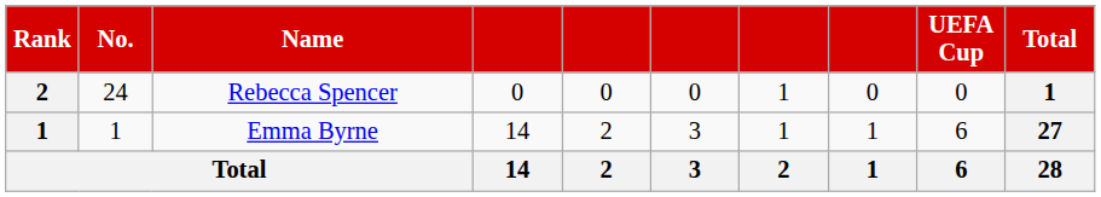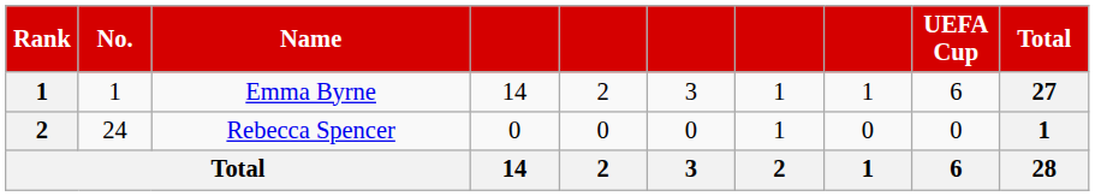rows swapped: Emma Byrne <-> Rebecca Spencer
